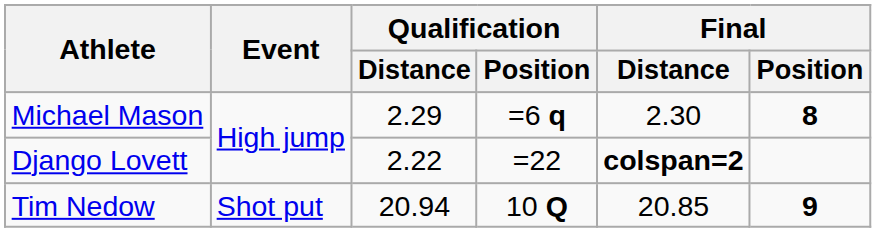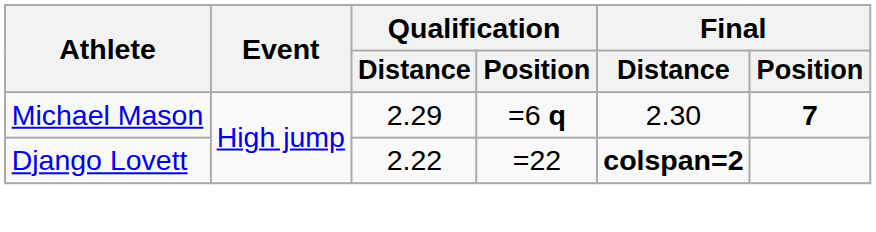Michael Mason | Final / Position: 8 -> 7
- row: Tim Nedow | Shot put | 20.94 | 10 Q | 20.85 | 9
